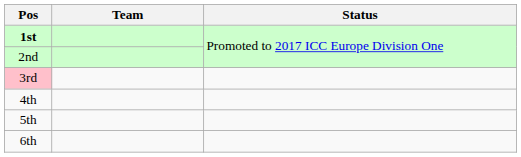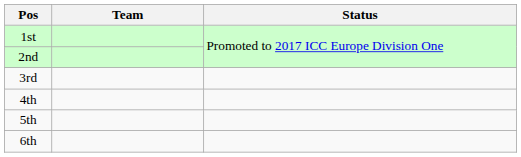1st | Pos: bold -> normal
3rd | Pos: pink background -> no background
